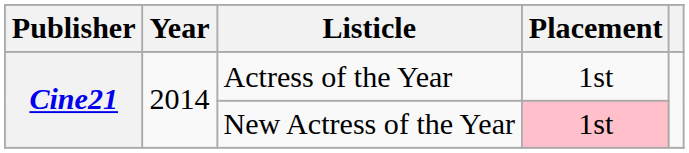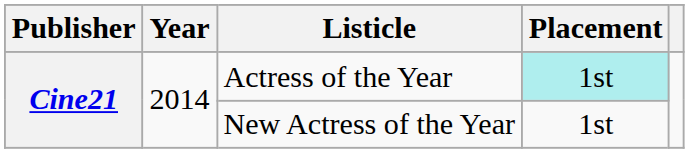Actress of the Year | Placement: no background -> paleturquoise background
New Actress of the Year | Placement: pink background -> no background
